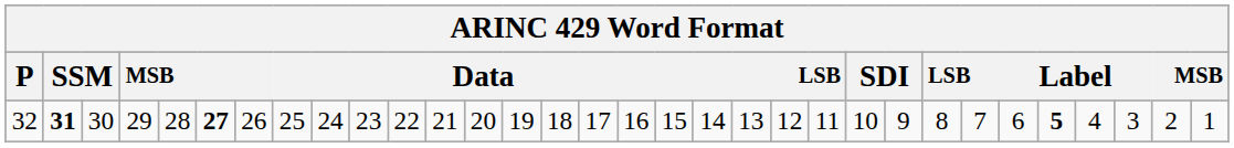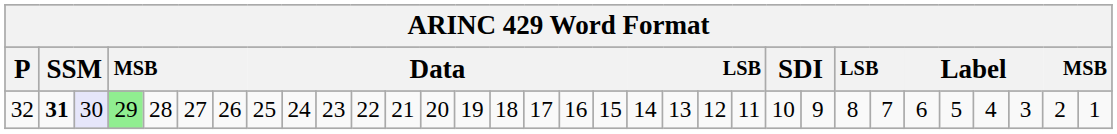32 | column 3: no background -> lavender background
32 | column 4: no background -> lightgreen background
32 | column 6: bold -> normal
32 | column 28: bold -> normal
